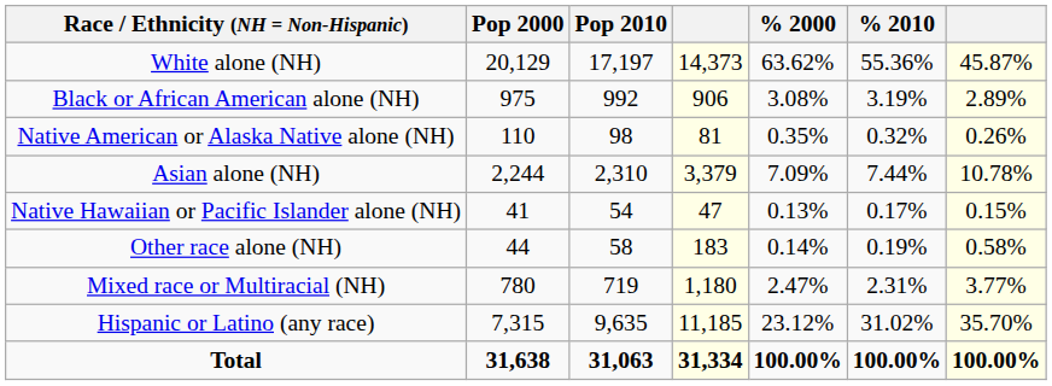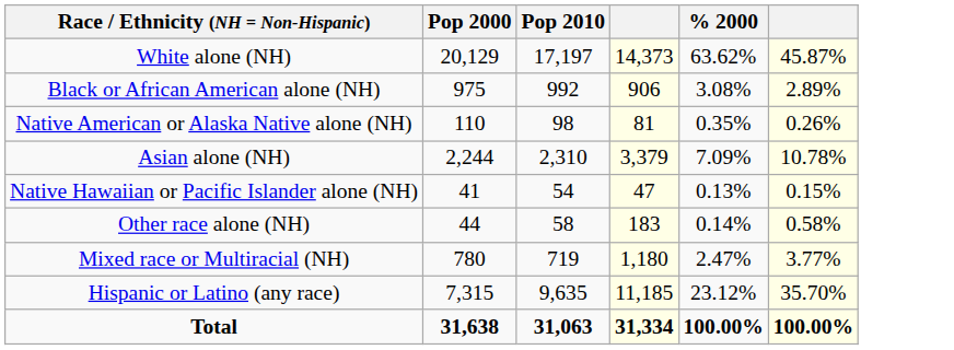- column: % 2010 | 55.36% | 3.19% | 0.32% | 7.44% | 0.17% | 0.19% | 2.31% | 31.02% | 100.00%
